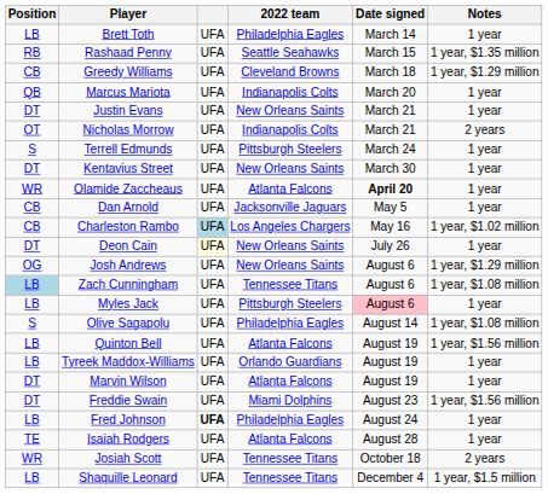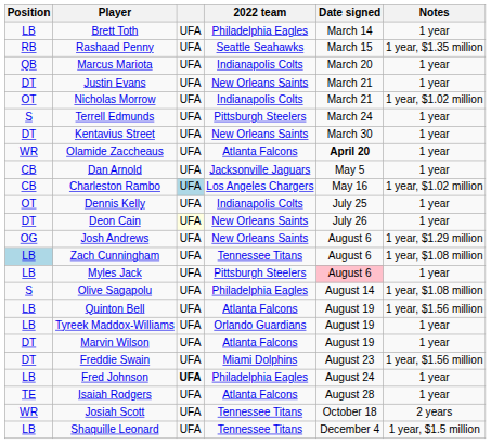- row: CB | Greedy Williams | UFA | Cleveland Browns | March 18 | 1 year, $1.29 million
Nicholas Morrow | Notes: 2 years -> 1 year, $1.02 million
+ row: OT | Dennis Kelly | UFA | Indianapolis Colts | July 25 | 1 year
